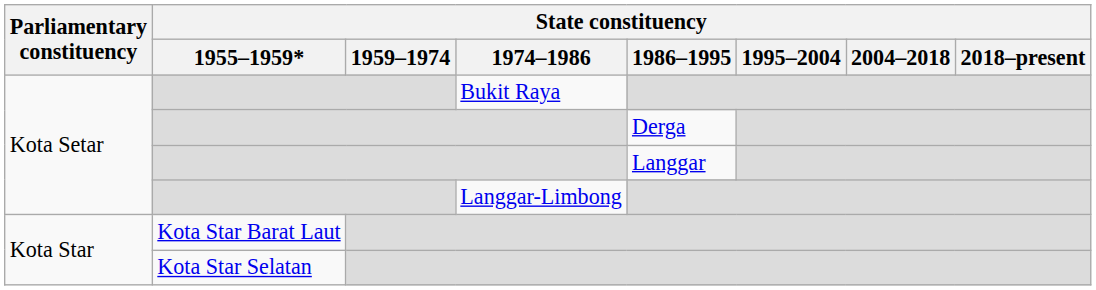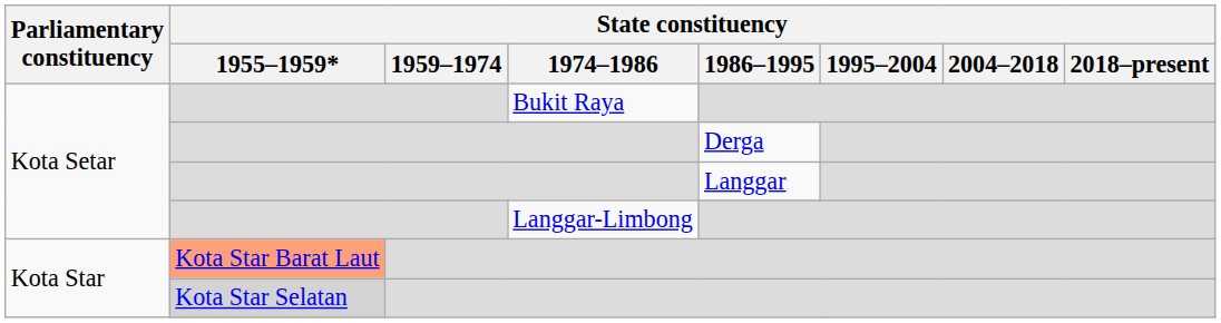Kota Star Barat Laut | State constituency / 1955–1959*: no background -> lightsalmon background
Kota Star Selatan | State constituency / 1955–1959*: no background -> lightgrey background
